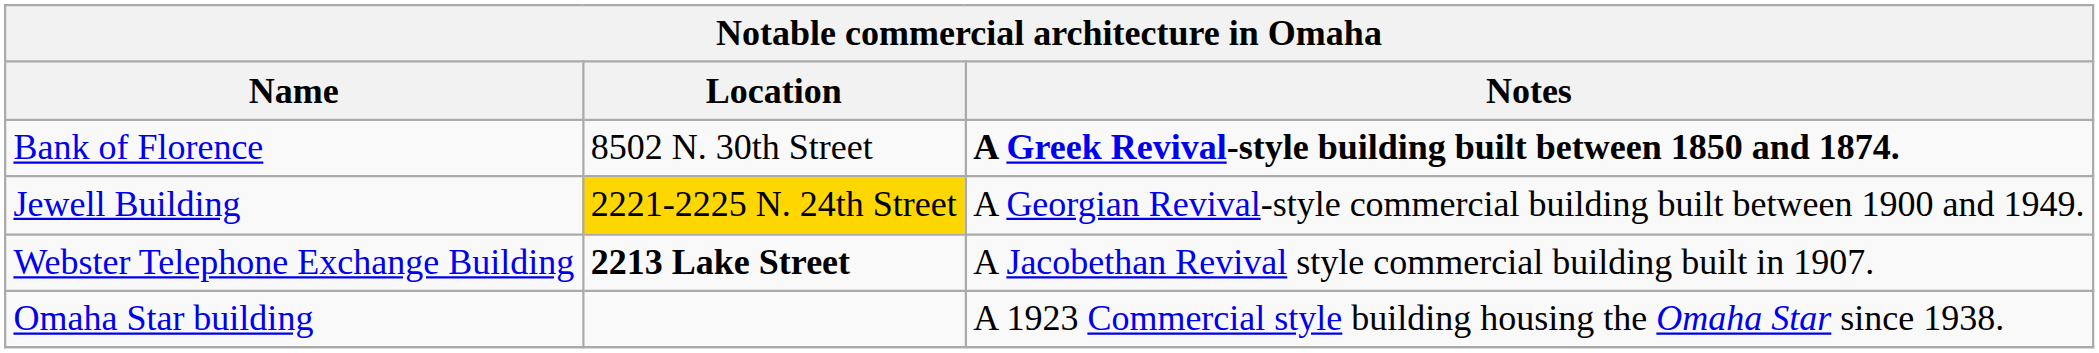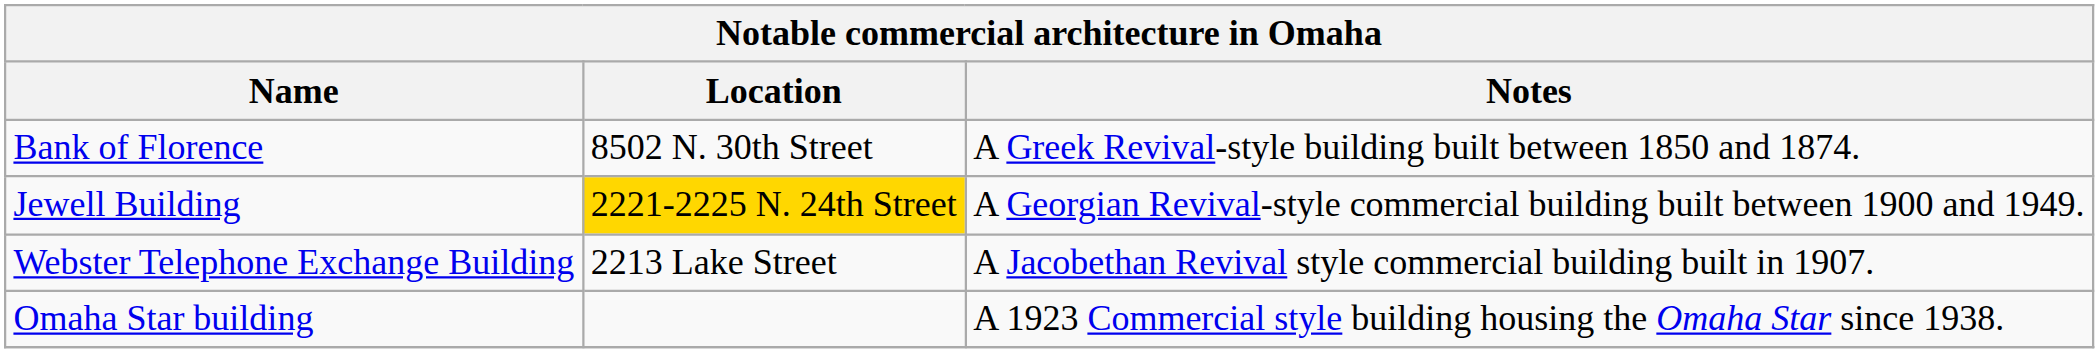Bank of Florence | Notes: bold -> normal
Webster Telephone Exchange Building | Location: bold -> normal
